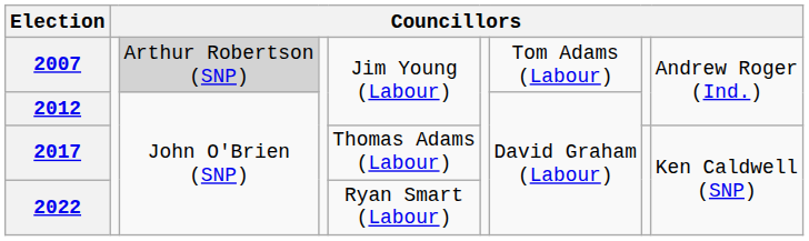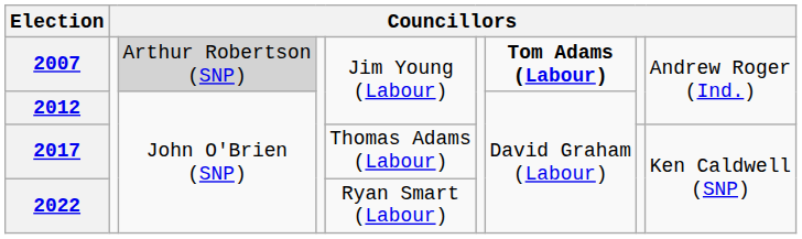2007 | column 7: normal -> bold
